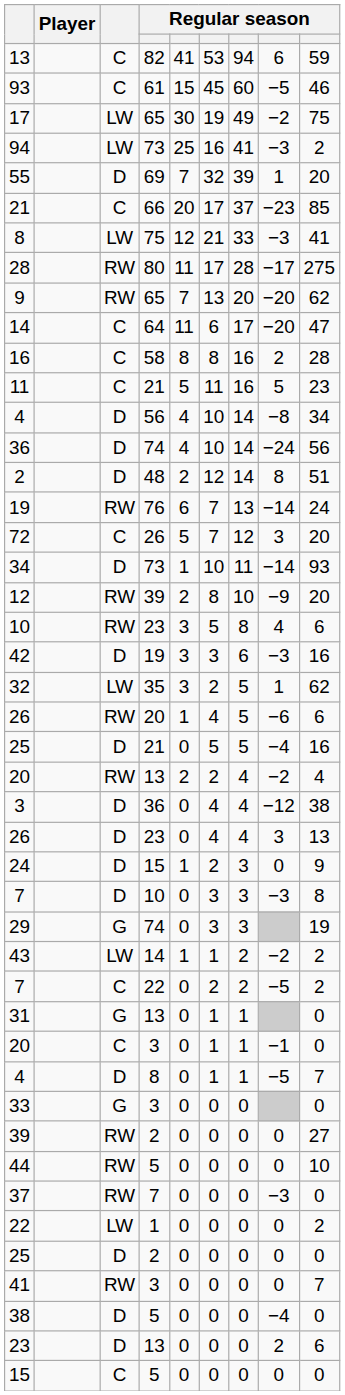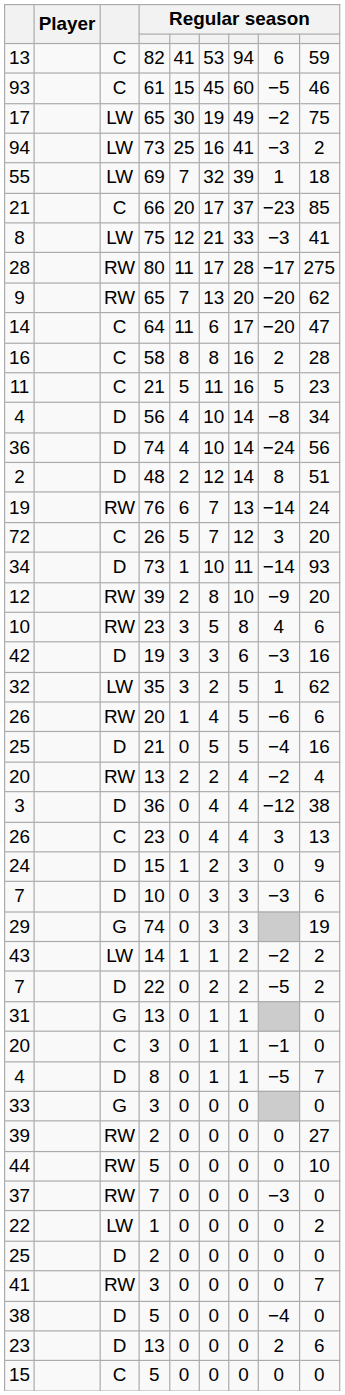55 | column 3: D -> LW
55 | column 9: 20 -> 18
26 / 23 | column 3: D -> C
7 / 10 | column 9: 8 -> 6
7 / 22 | column 3: C -> D
